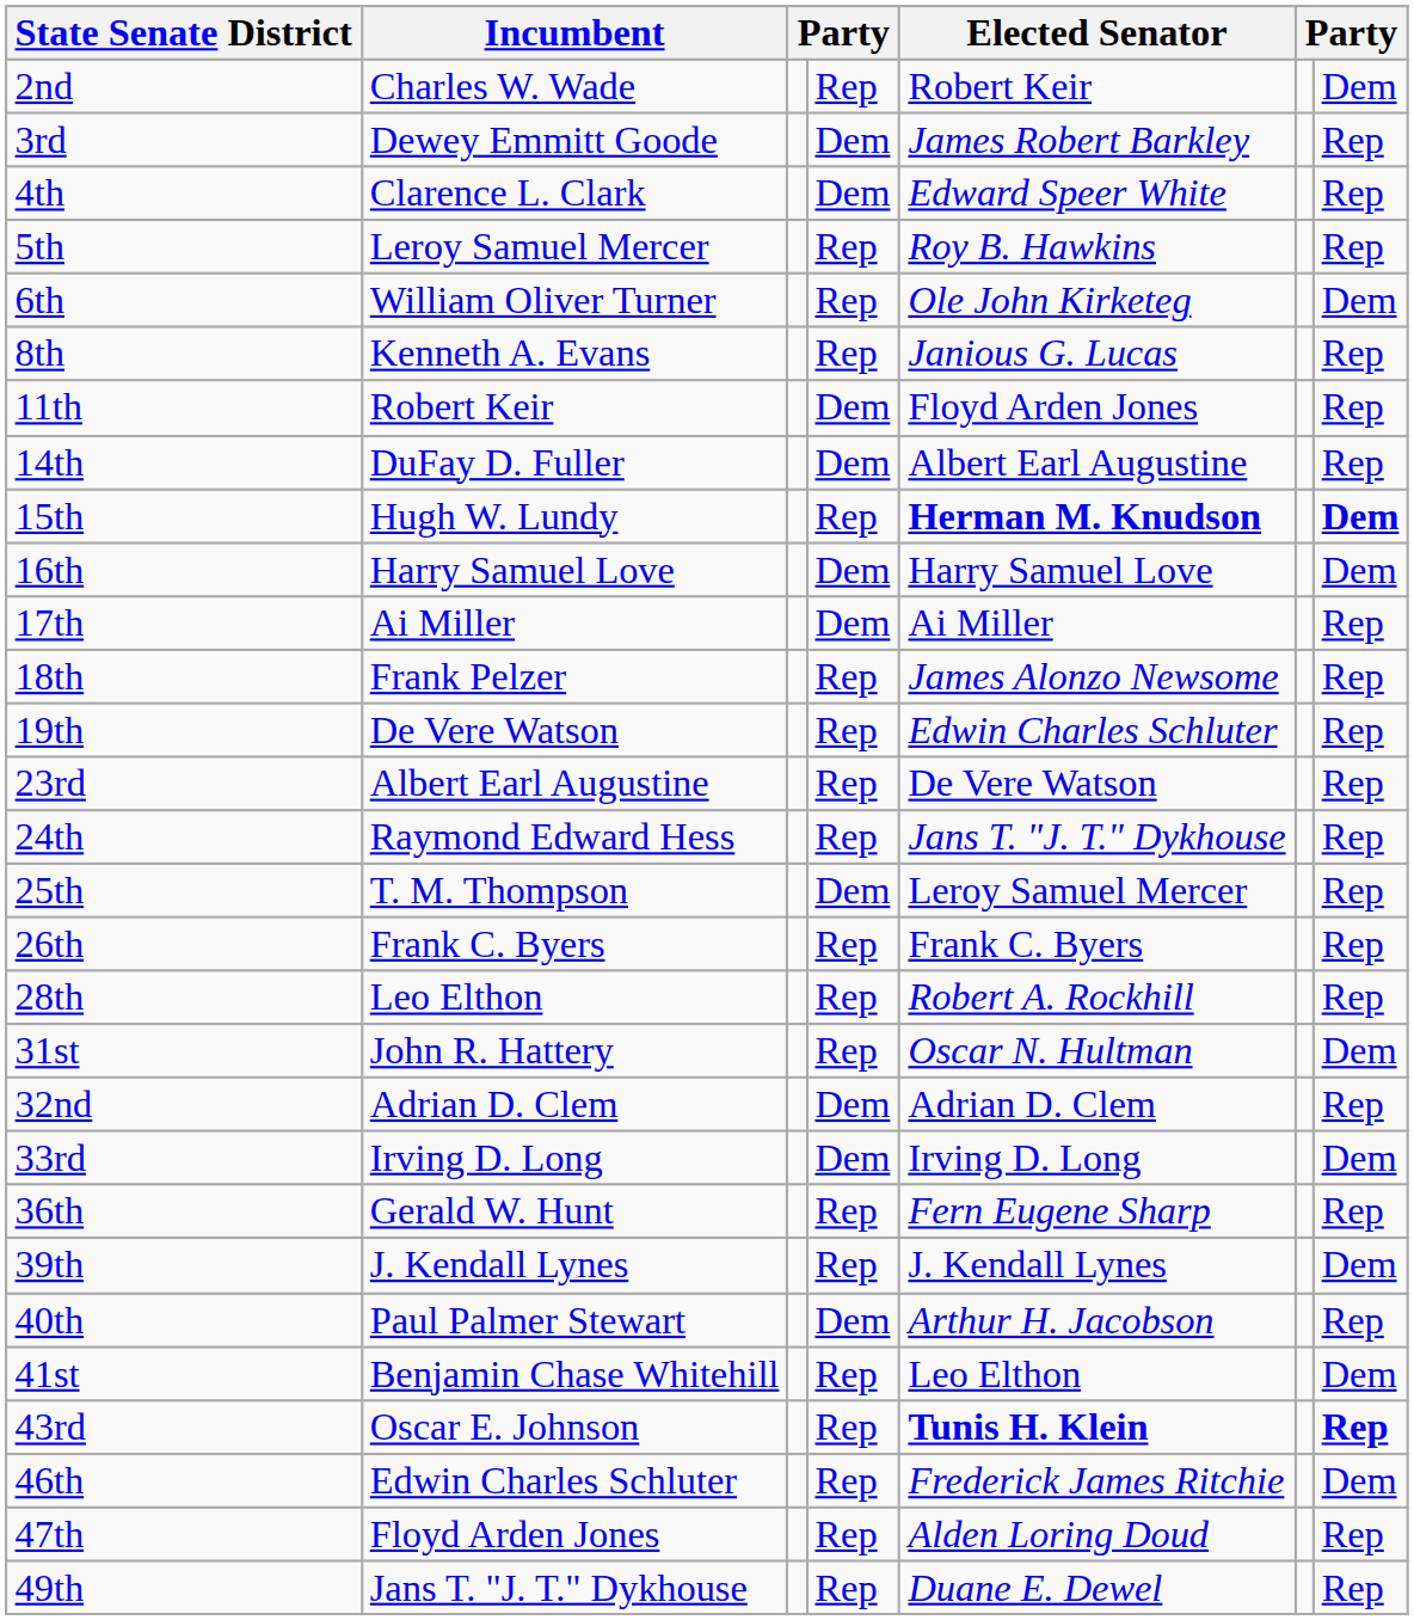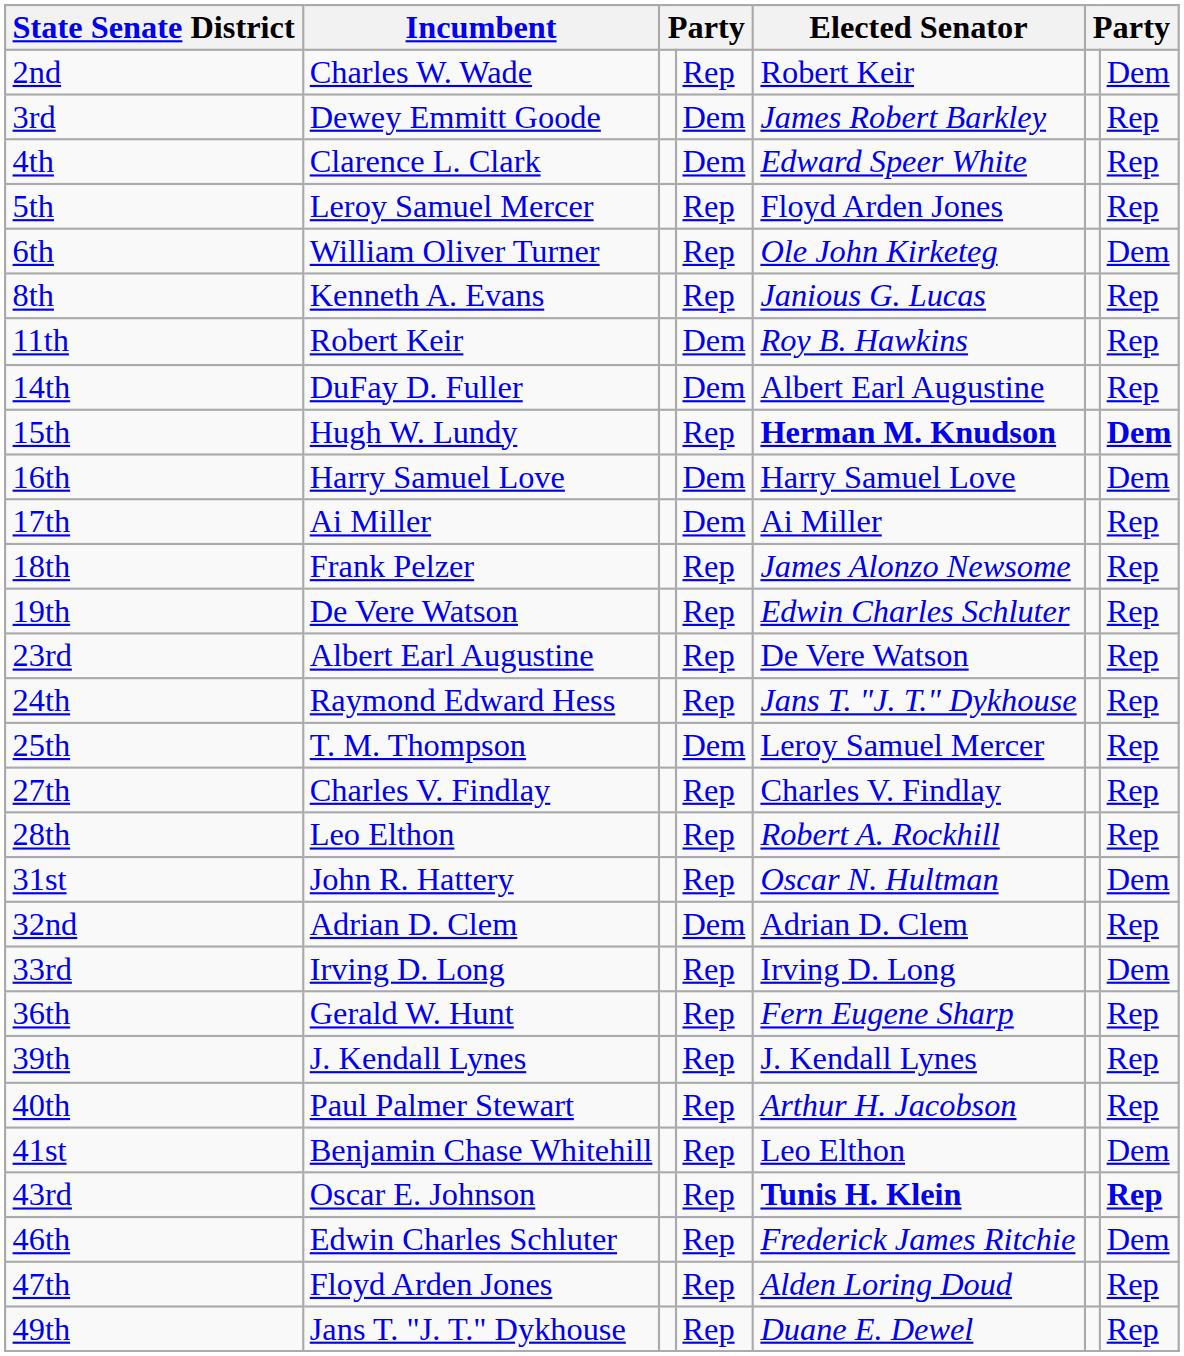5th | Elected Senator: Roy B. Hawkins -> Floyd Arden Jones
11th | Elected Senator: Floyd Arden Jones -> Roy B. Hawkins
- row: 26th | Frank C. Byers | Rep | Frank C. Byers | Rep
+ row: 27th | Charles V. Findlay | Rep | Charles V. Findlay | Rep
33rd | column 4: Dem -> Rep
39th | column 7: Dem -> Rep
40th | column 4: Dem -> Rep
